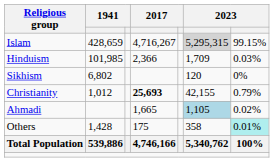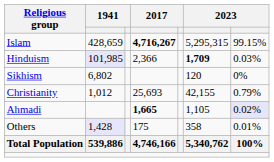Islam | column 4: normal -> bold
Islam | column 6: lightgrey background -> no background
Hinduism | column 2: no background -> lavender background
Hinduism | column 6: normal -> bold
Christianity | column 4: bold -> normal
Ahmadi | column 4: normal -> bold
Ahmadi | column 6: lightblue background -> no background
Ahmadi | column 7: no background -> lavender background
Others | column 2: no background -> lavender background
Others | column 7: paleturquoise background -> no background
